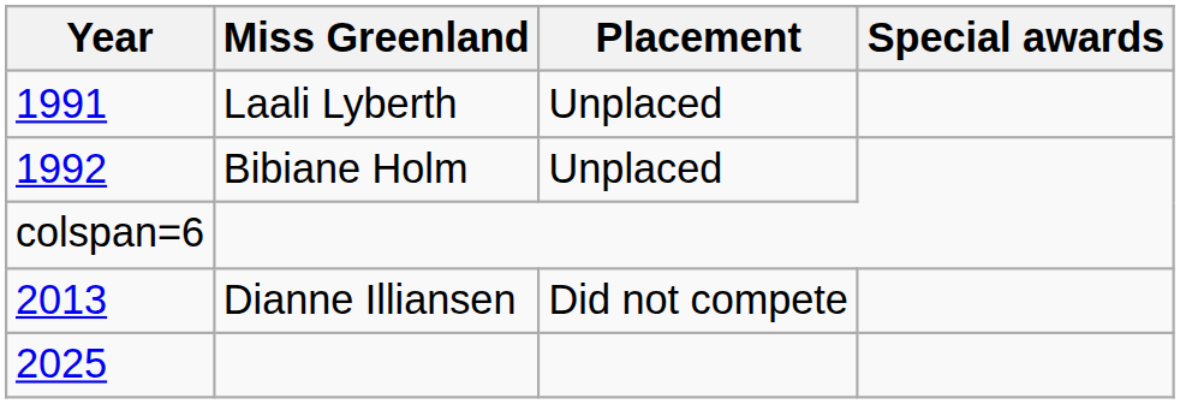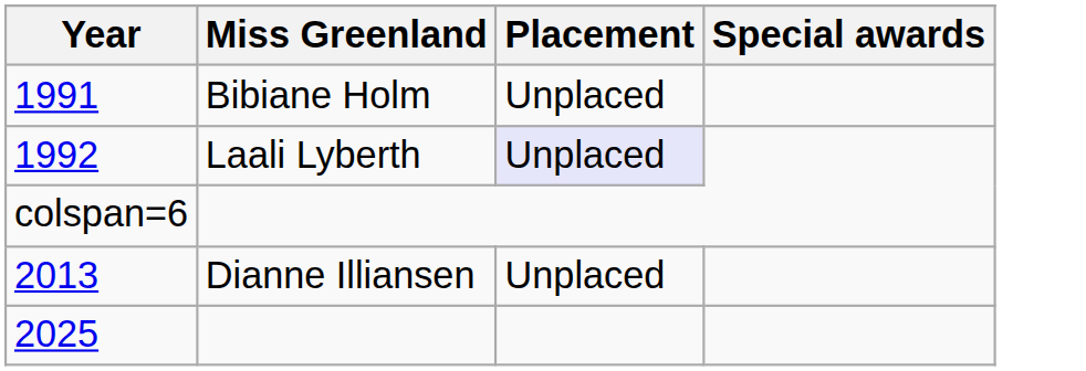1991 | Miss Greenland: Laali Lyberth -> Bibiane Holm
1992 | Miss Greenland: Bibiane Holm -> Laali Lyberth
1992 | Placement: no background -> lavender background
2013 | Placement: Did not compete -> Unplaced
